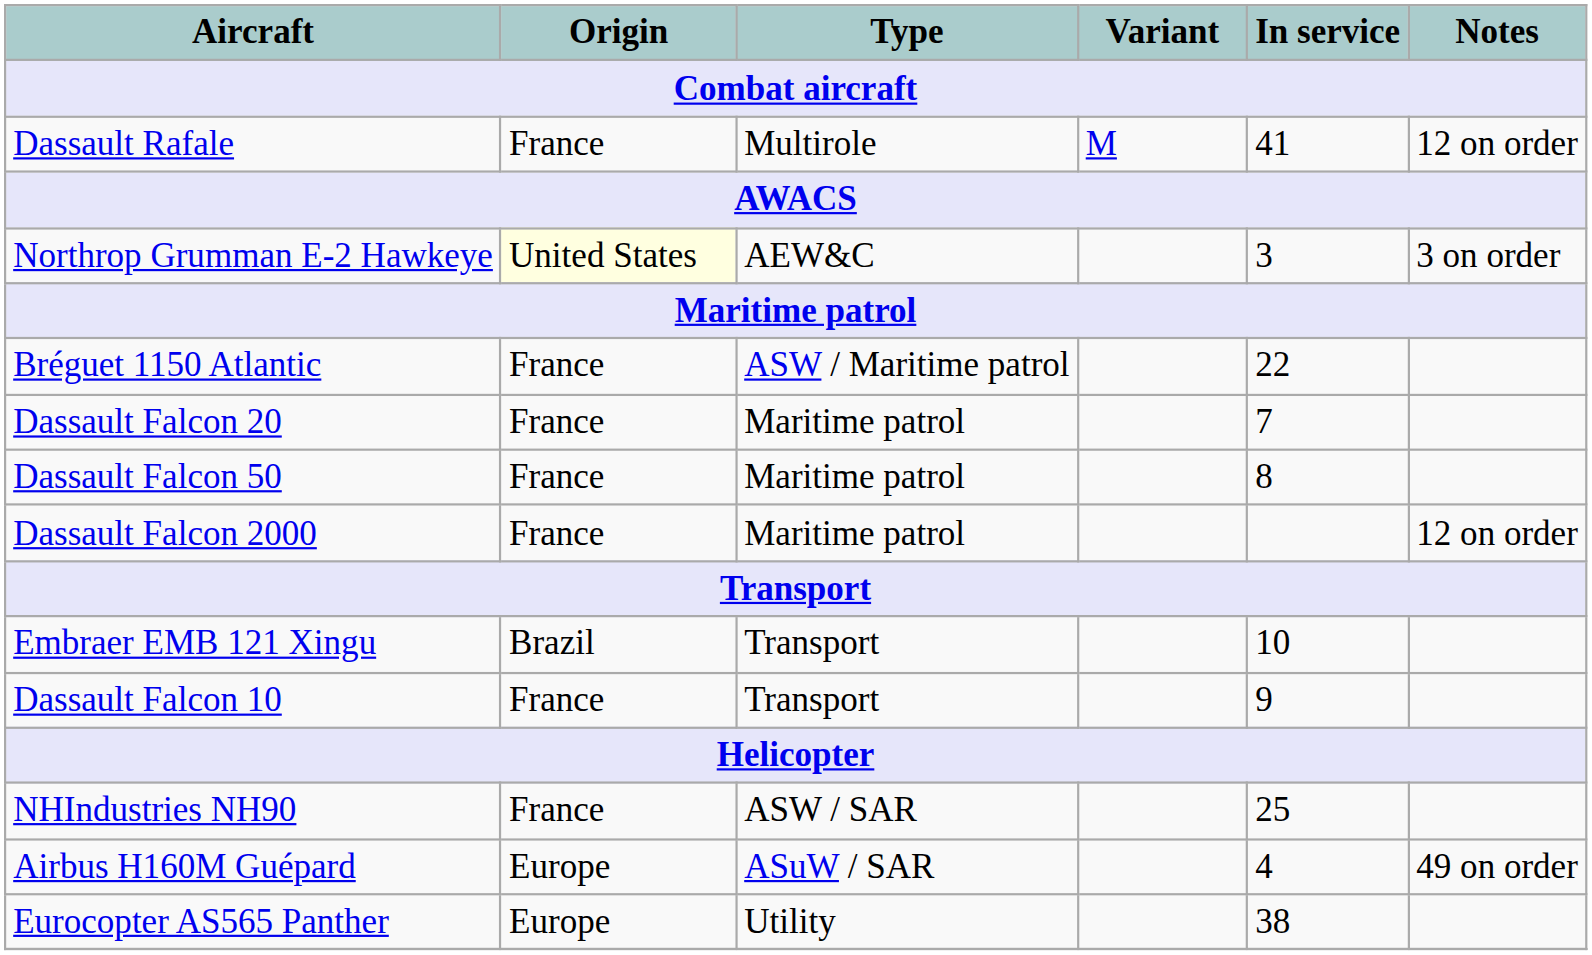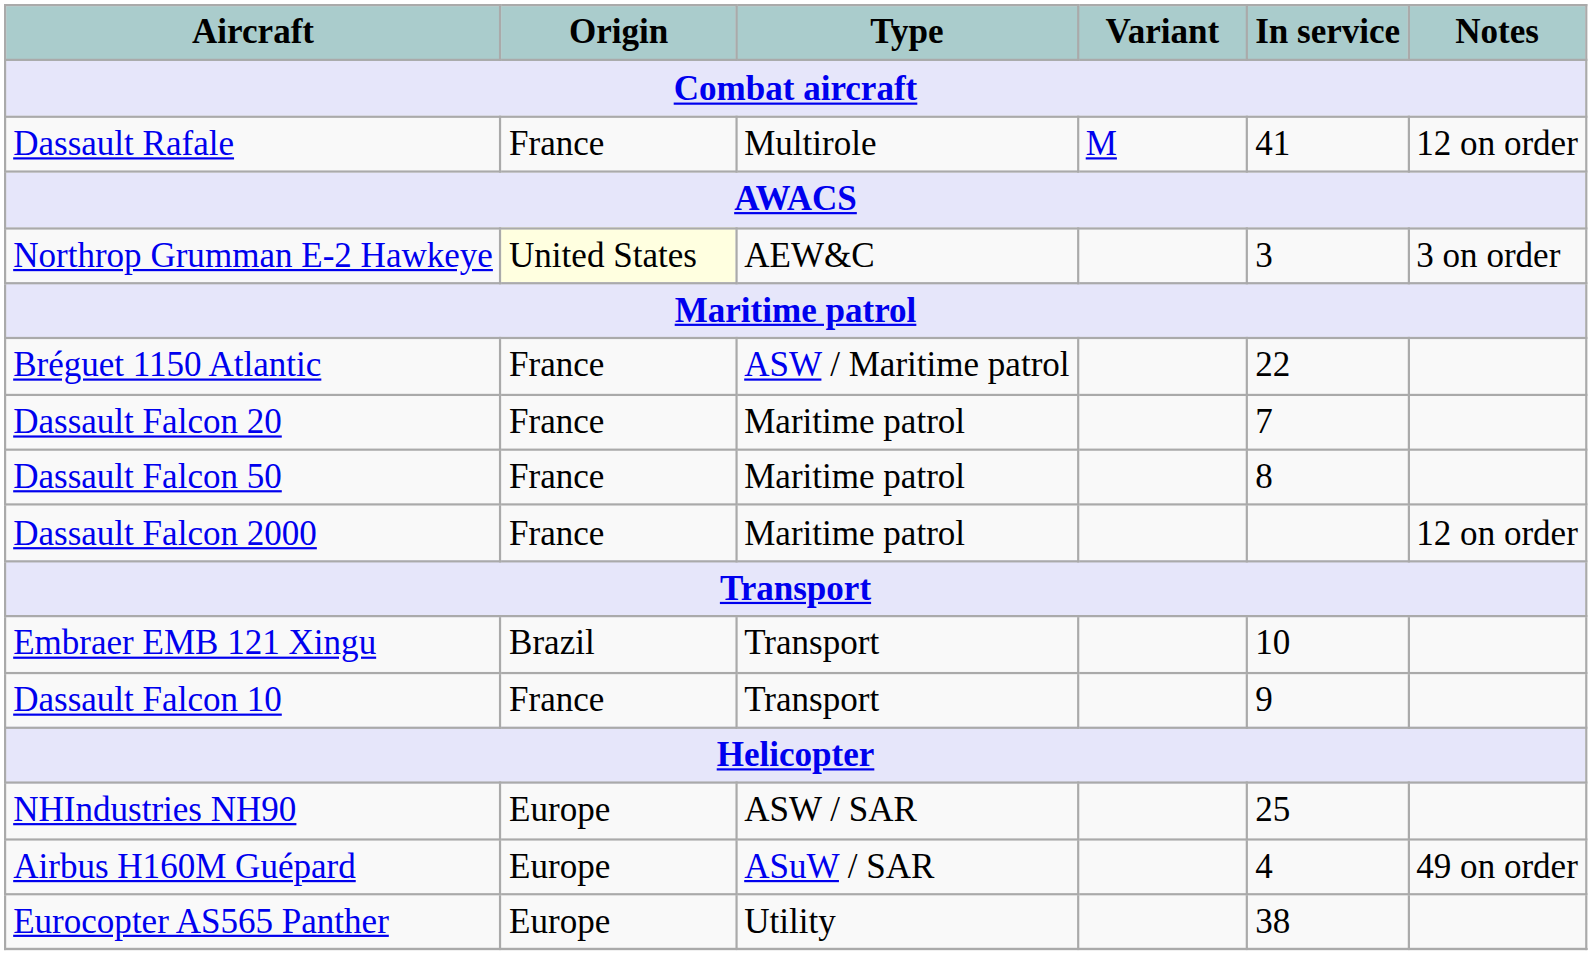NHIndustries NH90 | Origin: France -> Europe
